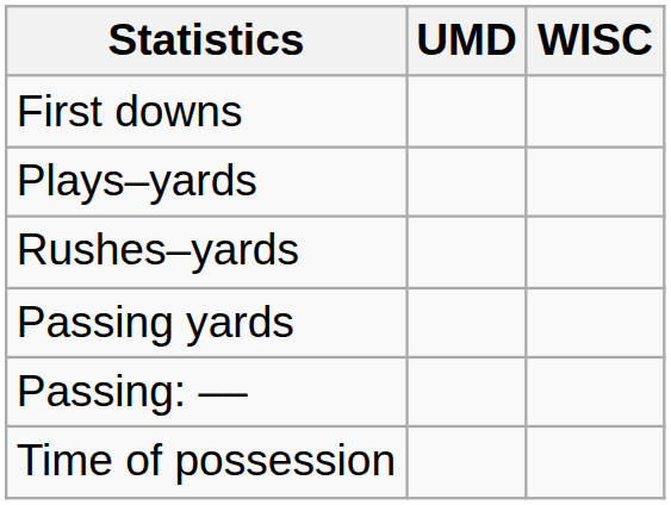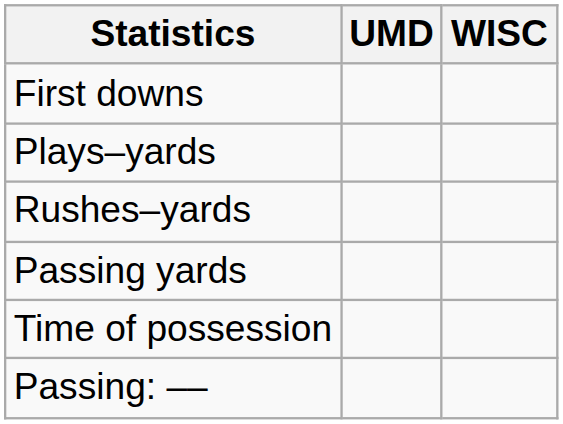rows swapped: Passing: –– <-> Time of possession
